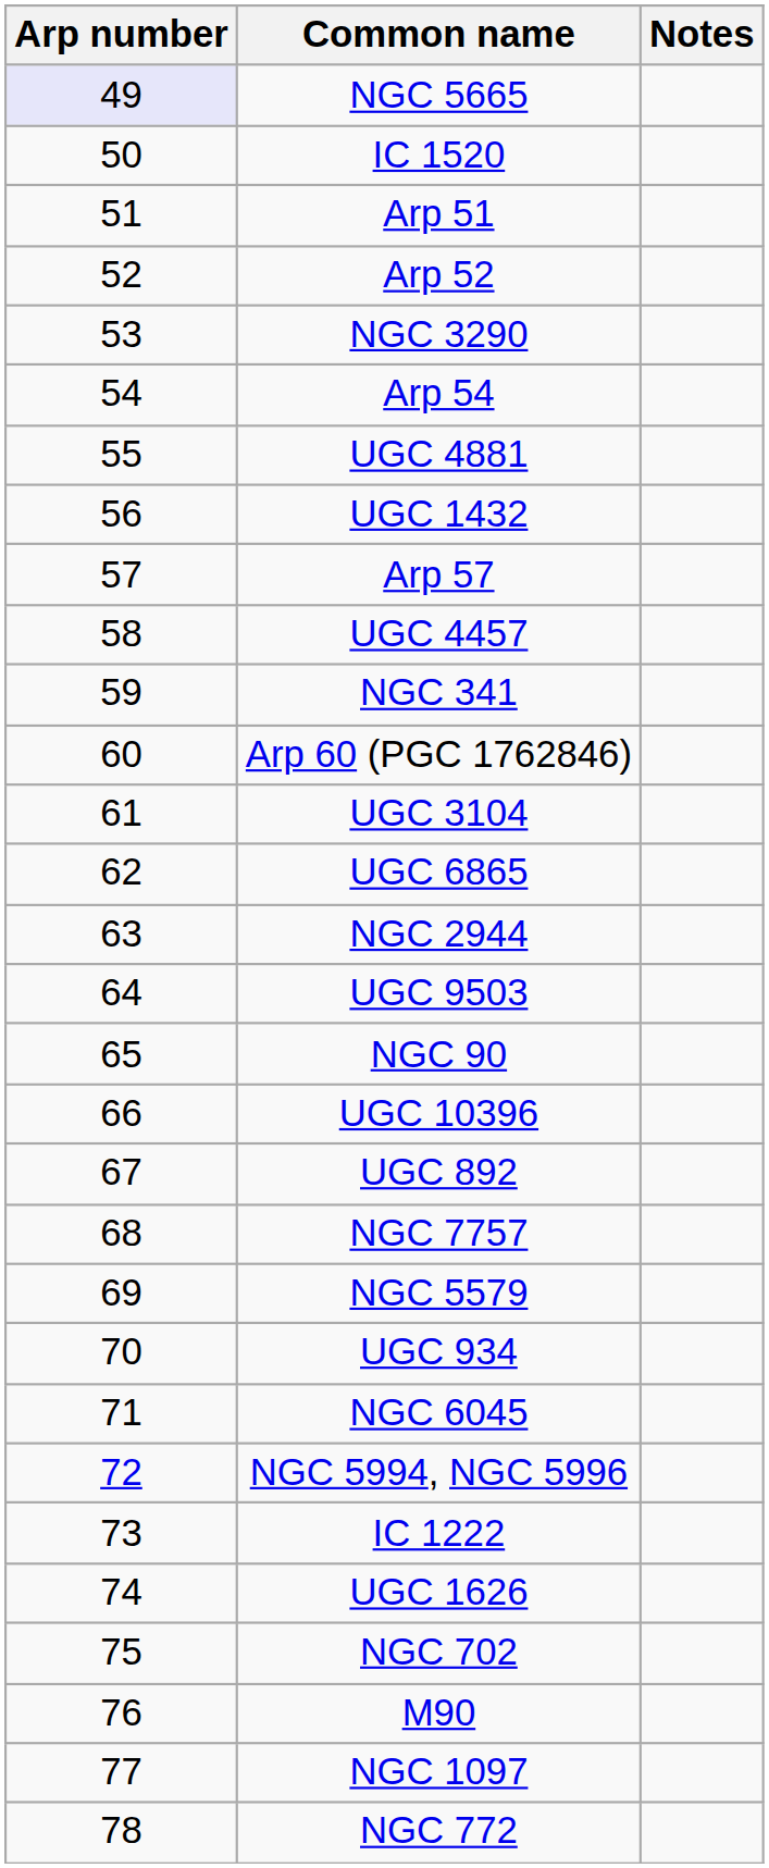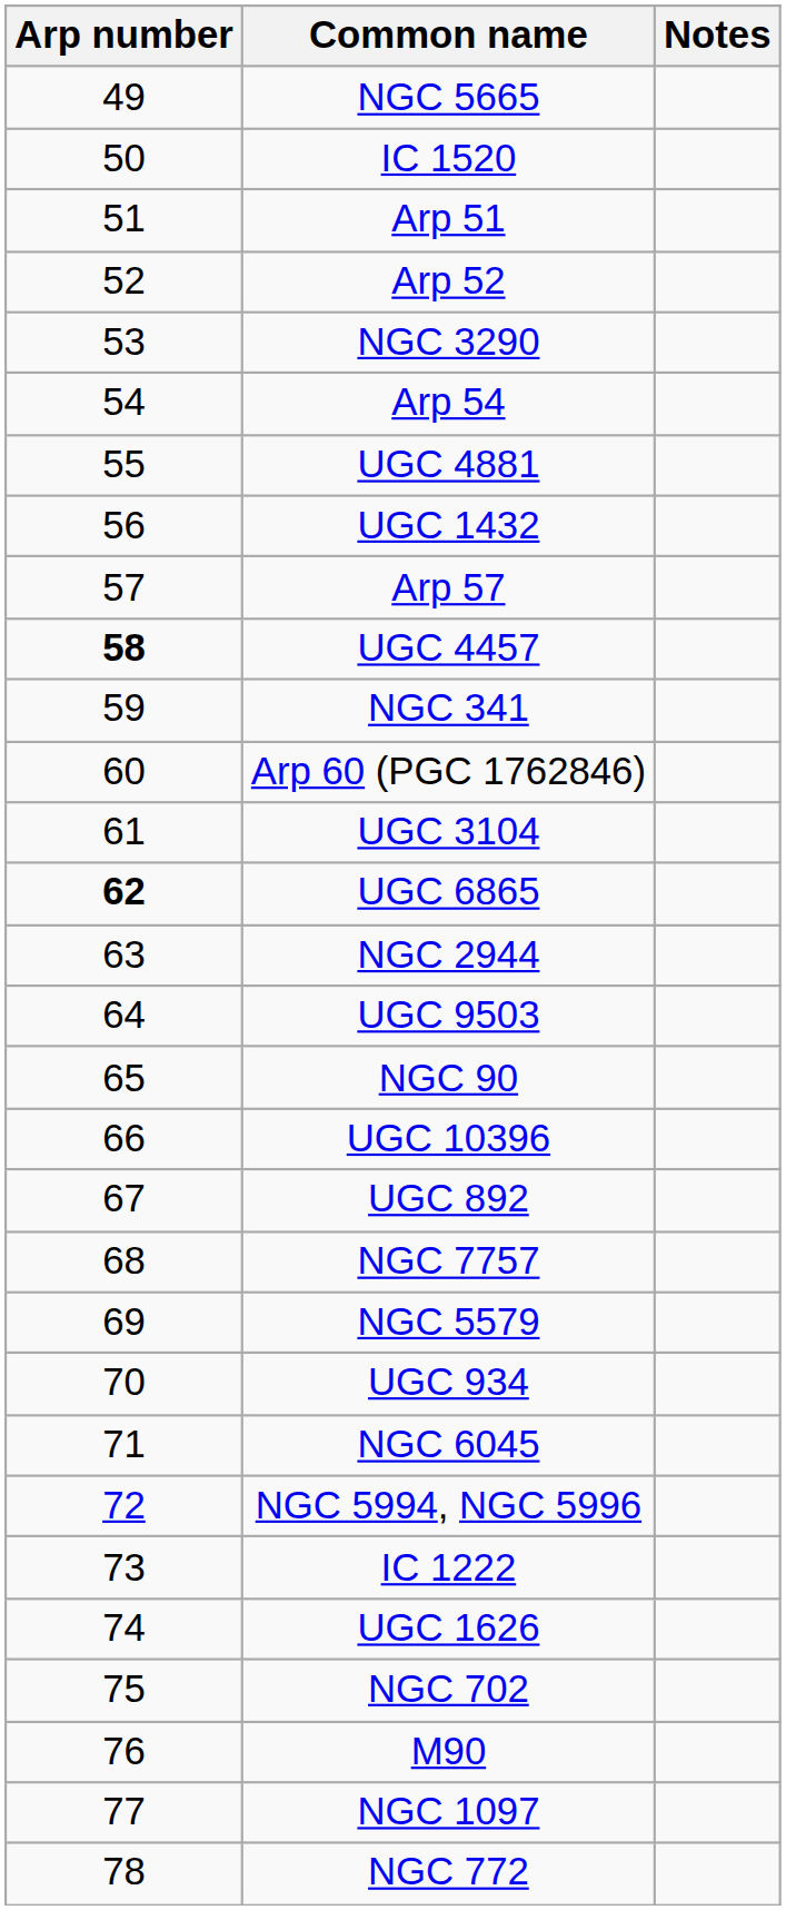NGC 5665 | Arp number: lavender background -> no background
UGC 4457 | Arp number: normal -> bold
UGC 6865 | Arp number: normal -> bold
